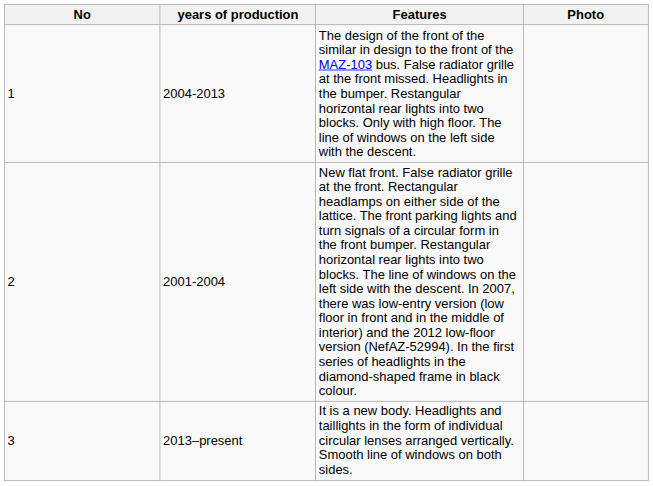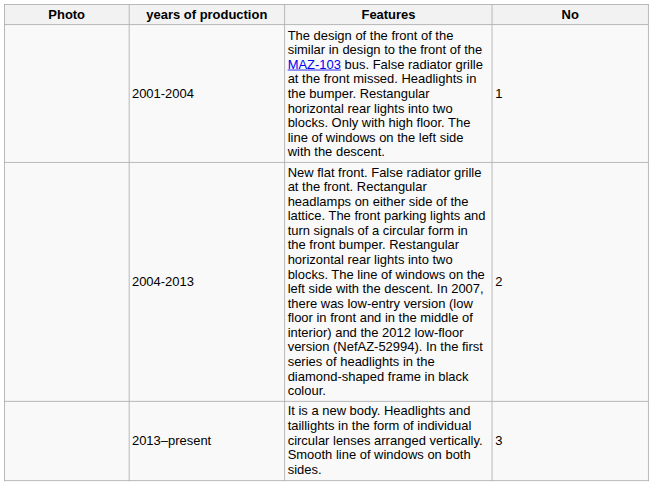columns swapped: No <-> Photo
row 2 | years of production: 2004-2013 -> 2001-2004
row 3 | years of production: 2001-2004 -> 2004-2013
